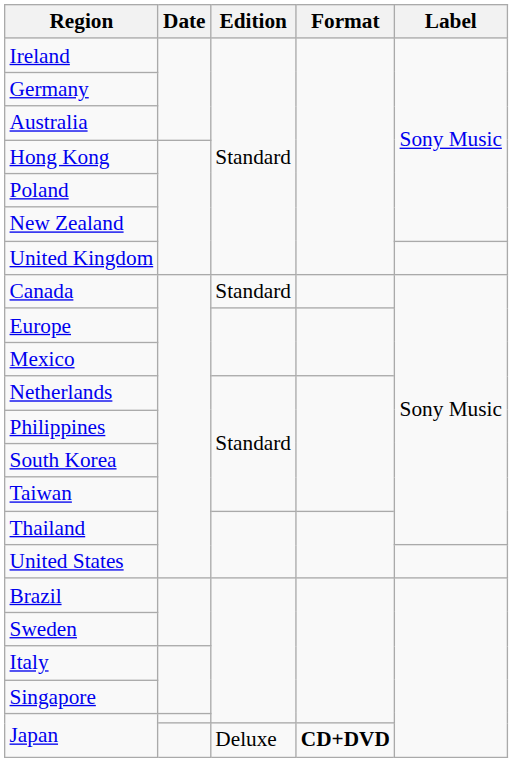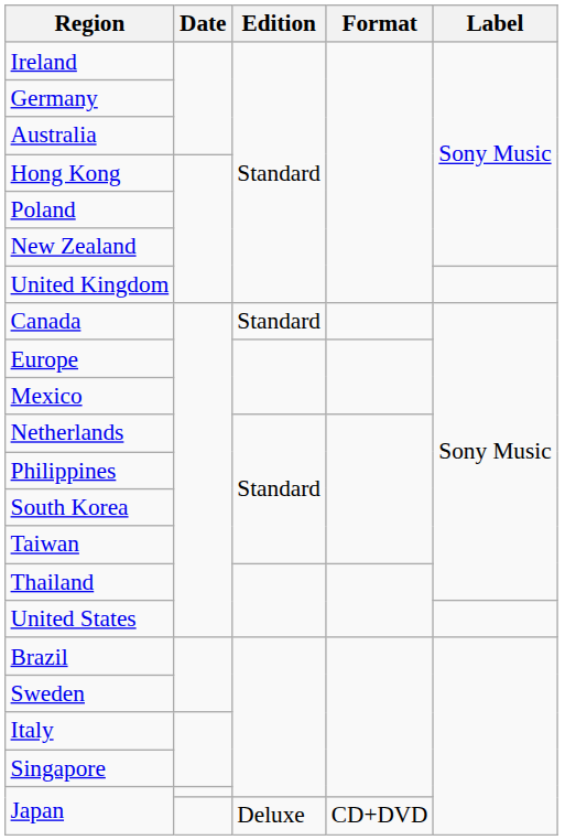Japan / Deluxe | Format: bold -> normal
